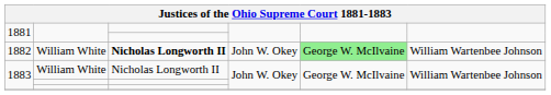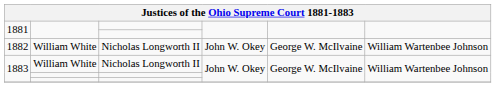1882 | column 3: bold -> normal
1882 | column 5: lightgreen background -> no background
